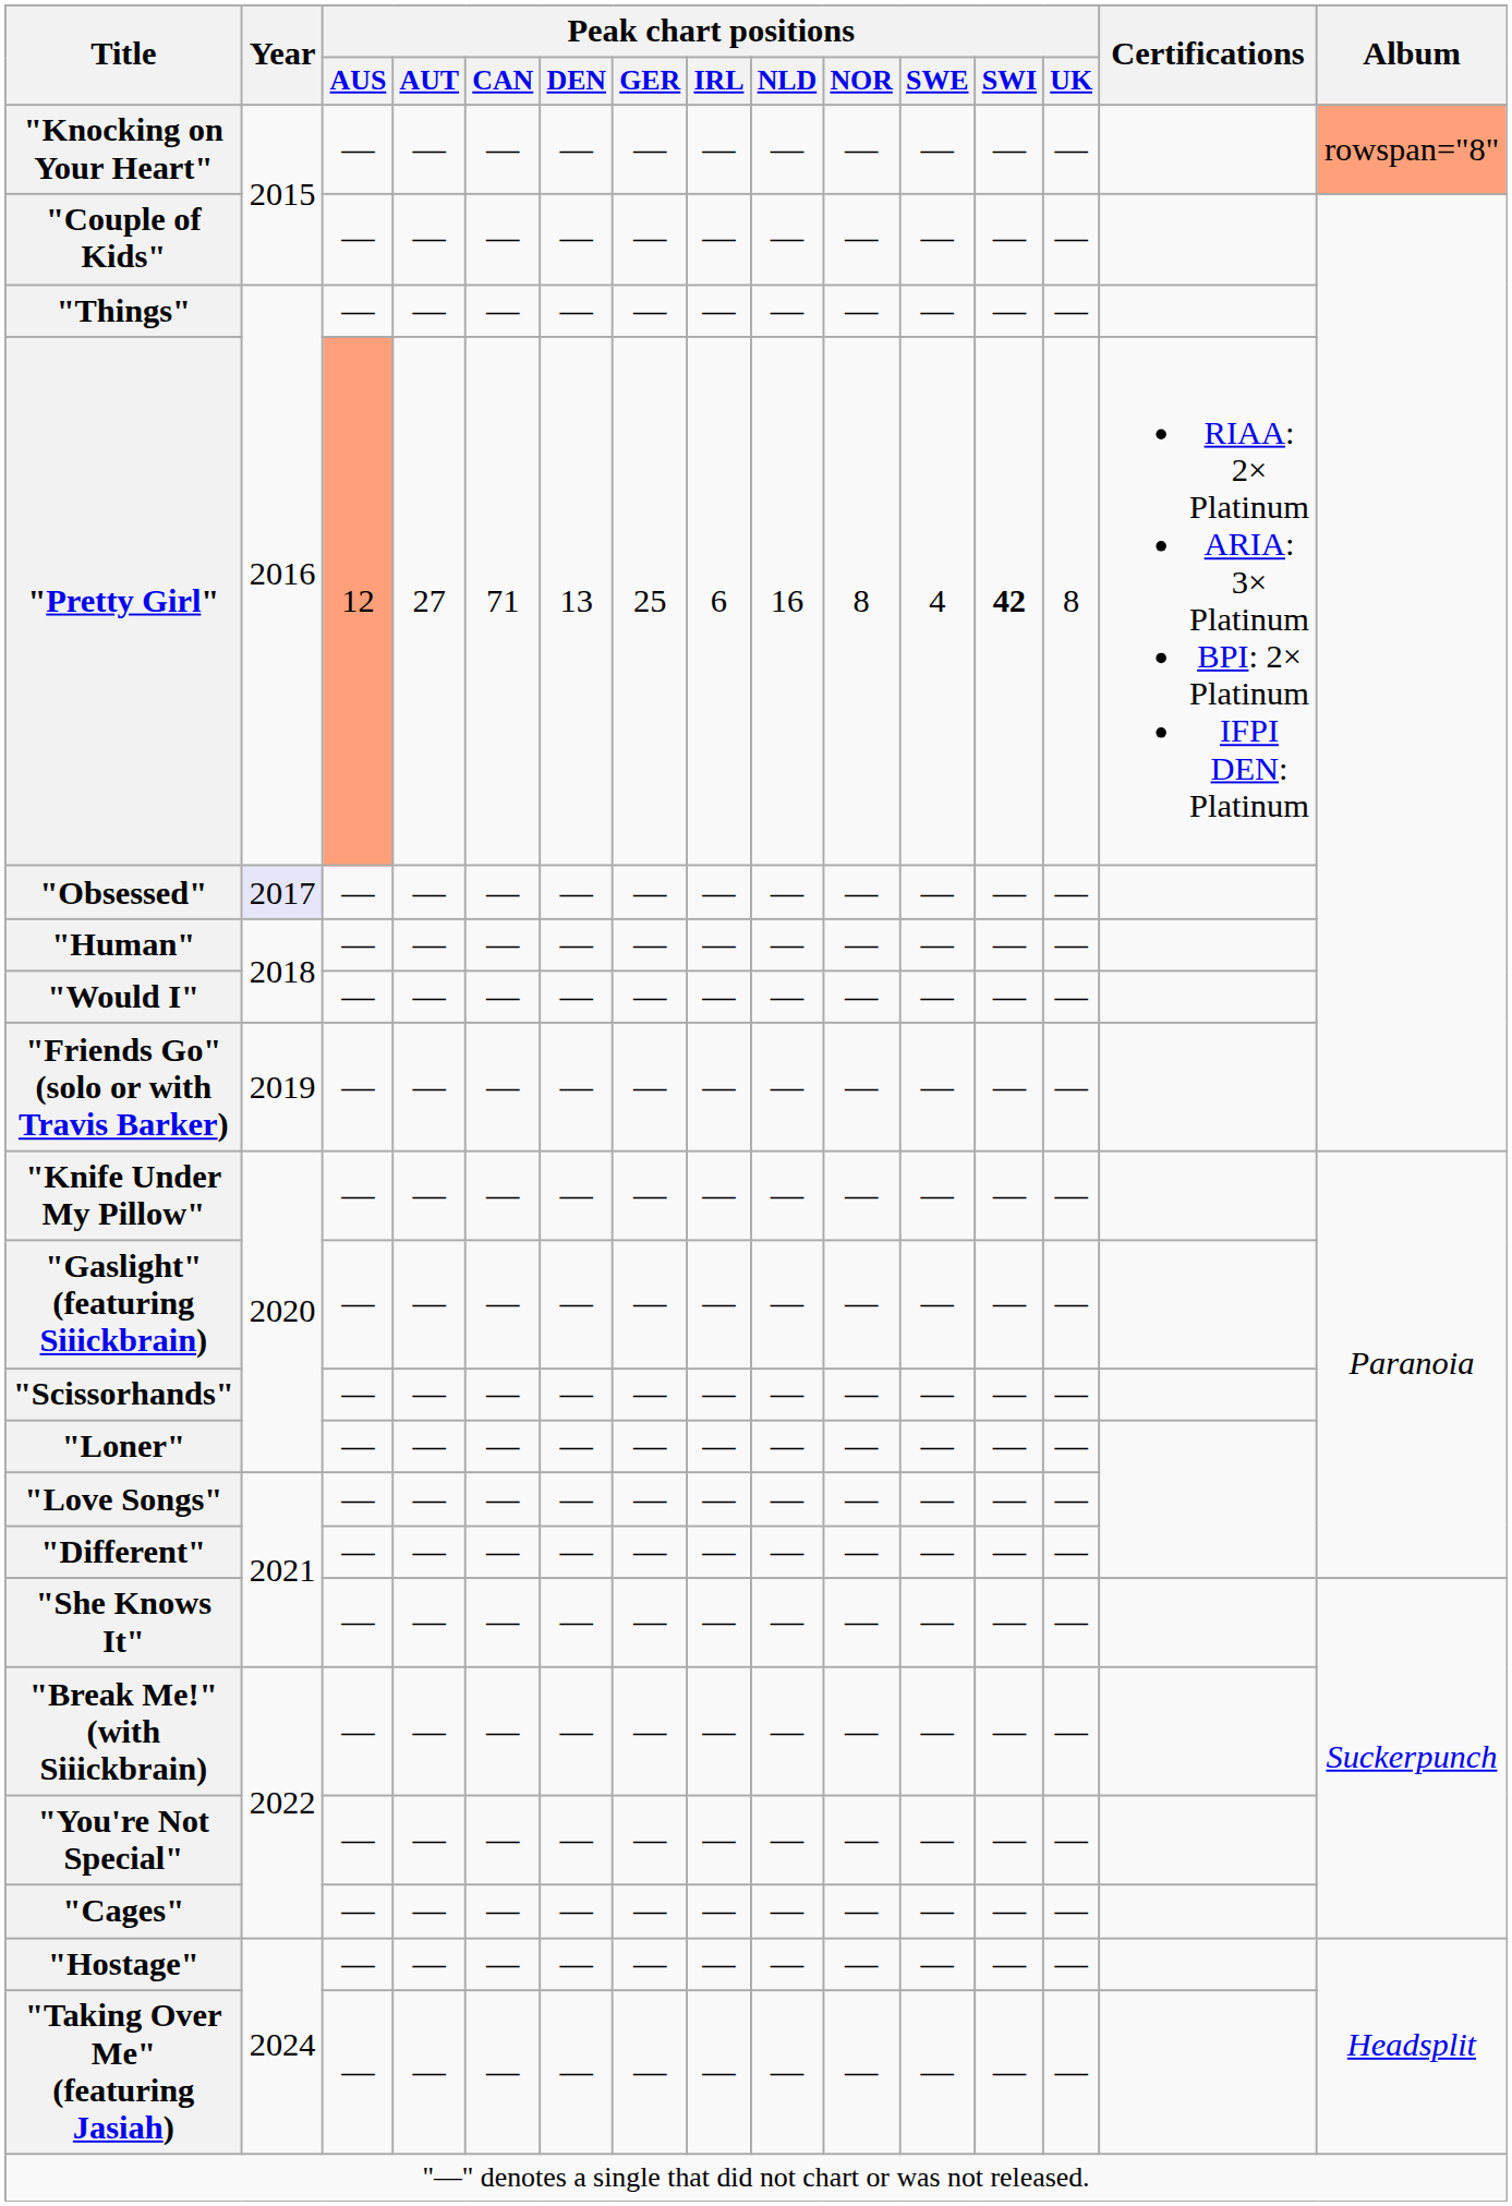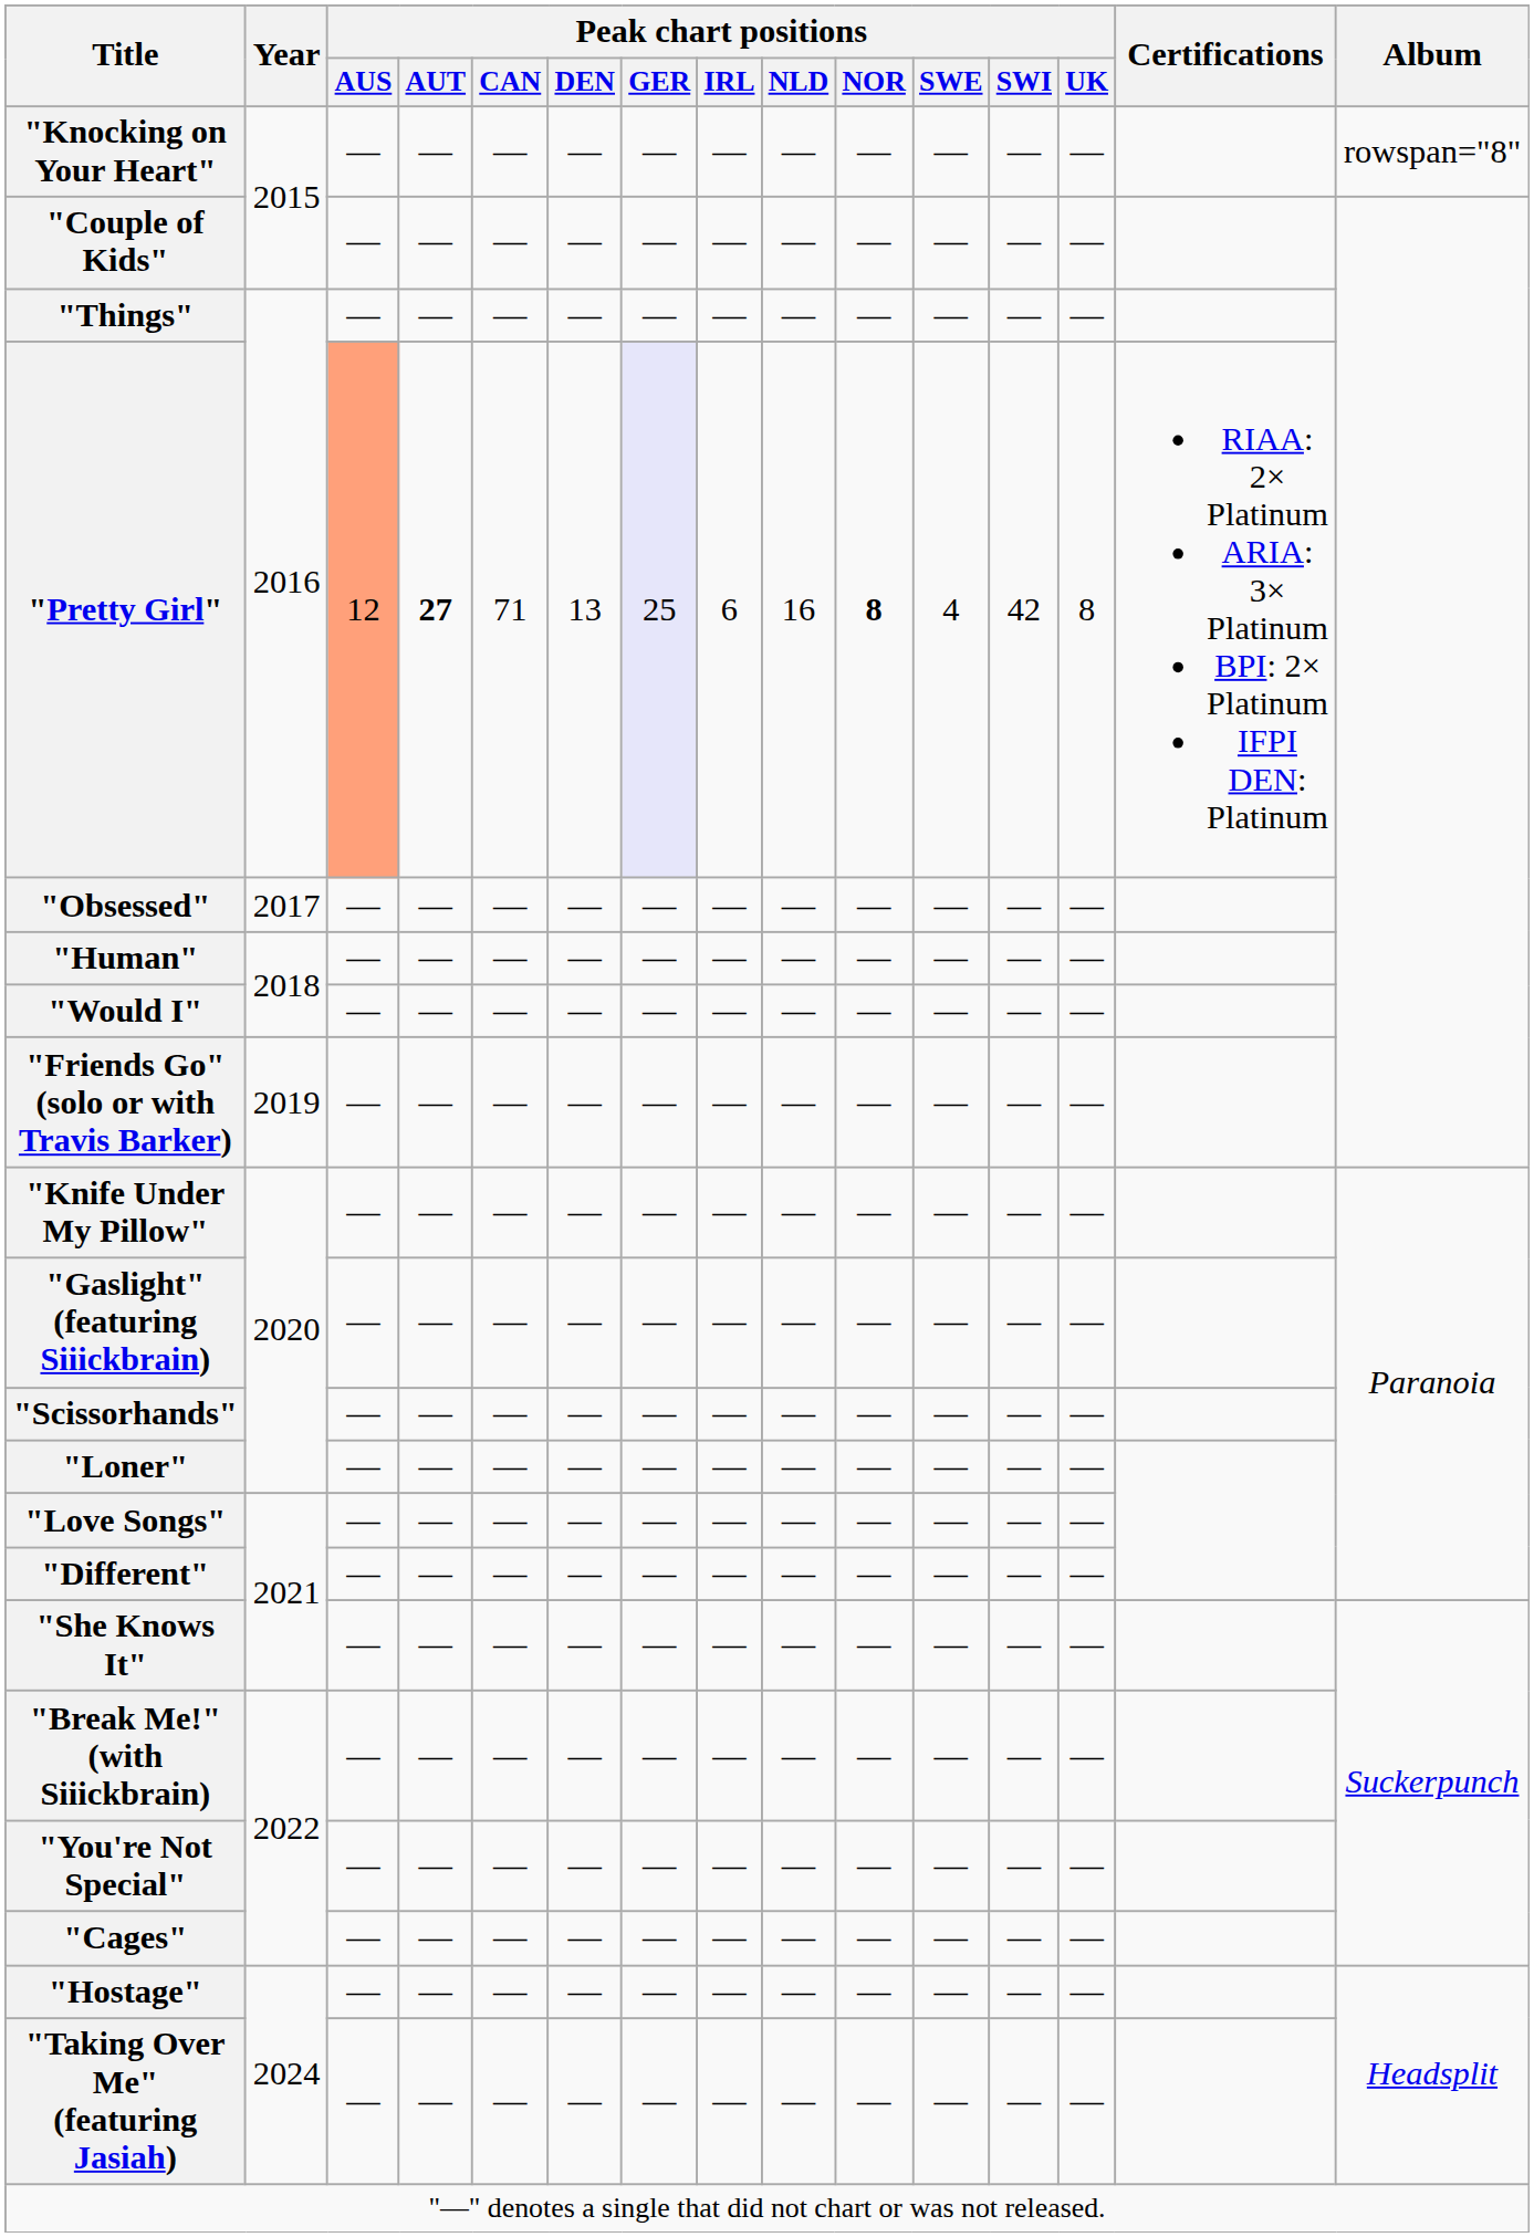"Knocking on Your Heart" | Album: lightsalmon background -> no background
"Pretty Girl" | Peak chart positions / AUT: normal -> bold
"Pretty Girl" | Peak chart positions / GER: no background -> lavender background
"Pretty Girl" | Peak chart positions / NOR: normal -> bold
"Pretty Girl" | Peak chart positions / SWI: bold -> normal
"Obsessed" | Year: lavender background -> no background
